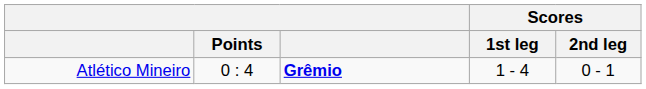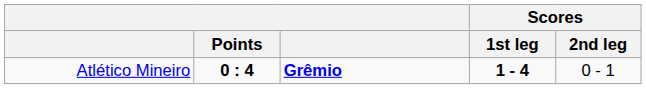Atlético Mineiro | Points: normal -> bold
Atlético Mineiro | Scores / 1st leg: normal -> bold
